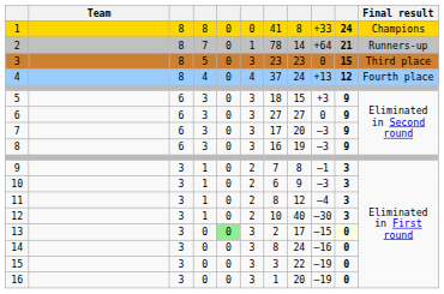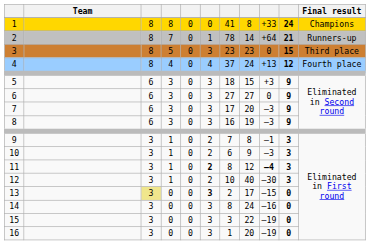11 | column 6: normal -> bold
11 | column 9: normal -> bold
13 | column 3: no background -> khaki background
13 | column 5: lightgreen background -> no background
13 | column 6: normal -> bold
13 | column 10: lightyellow background -> no background
